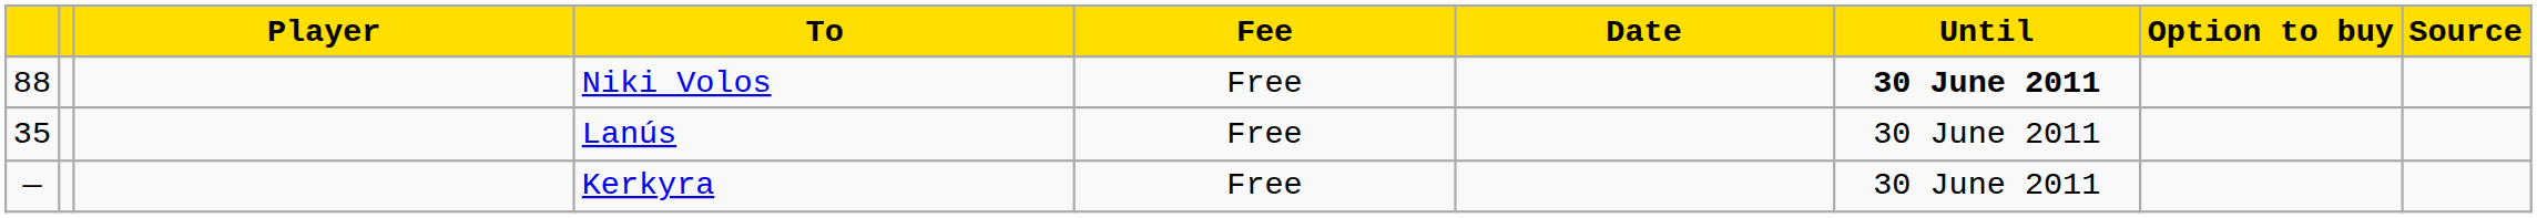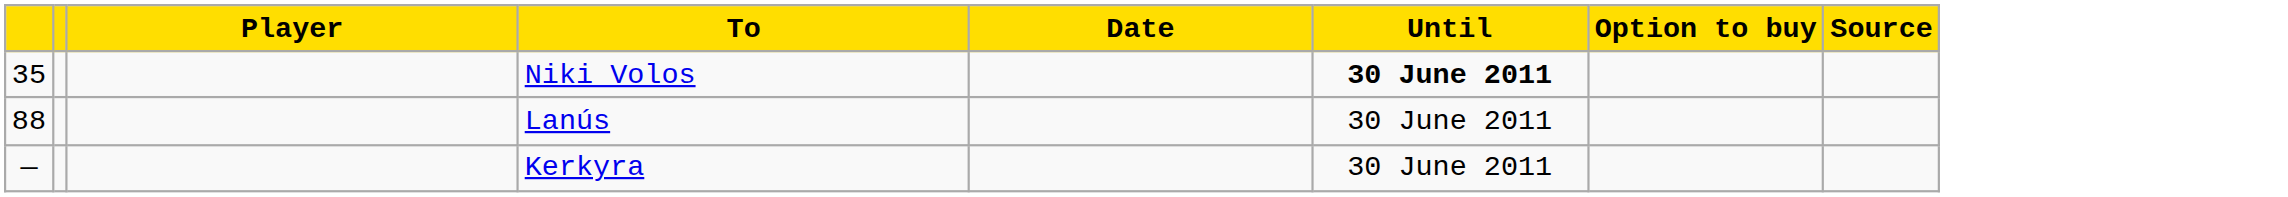- column: Fee | Free | Free | Free
Niki Volos | column 1: 88 -> 35
Lanús | column 1: 35 -> 88
